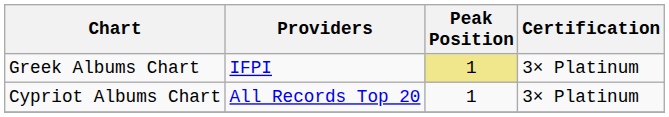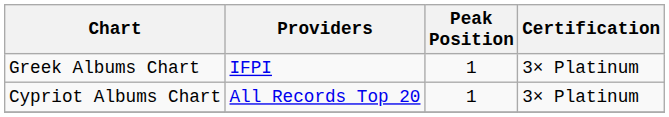Greek Albums Chart | Peak Position: khaki background -> no background
